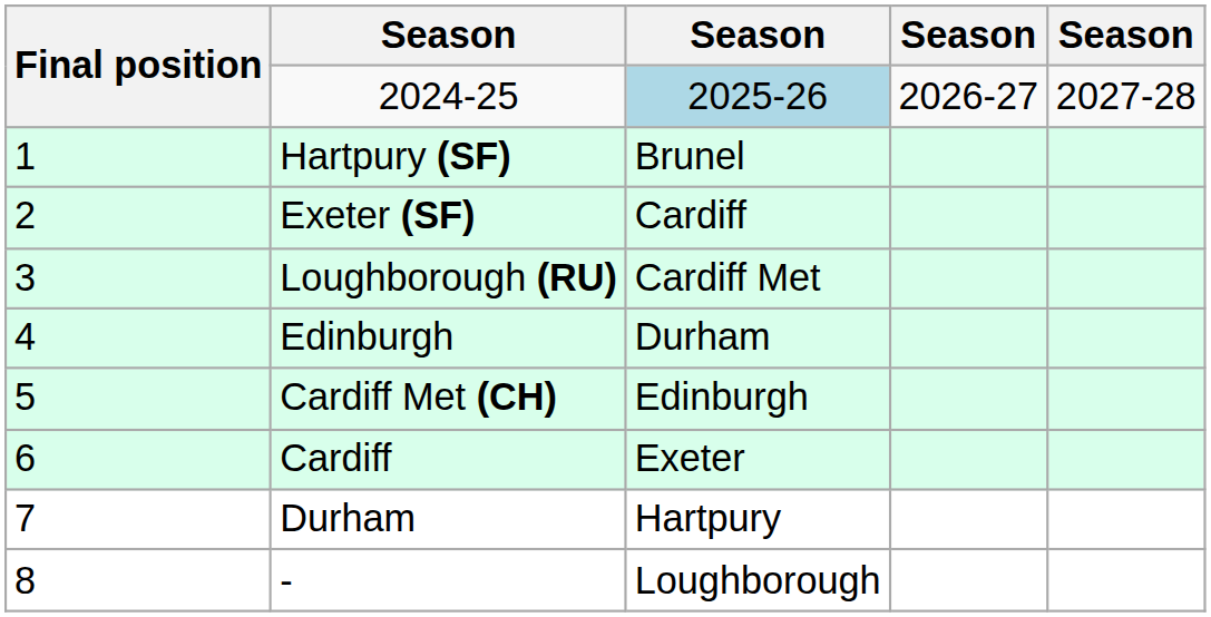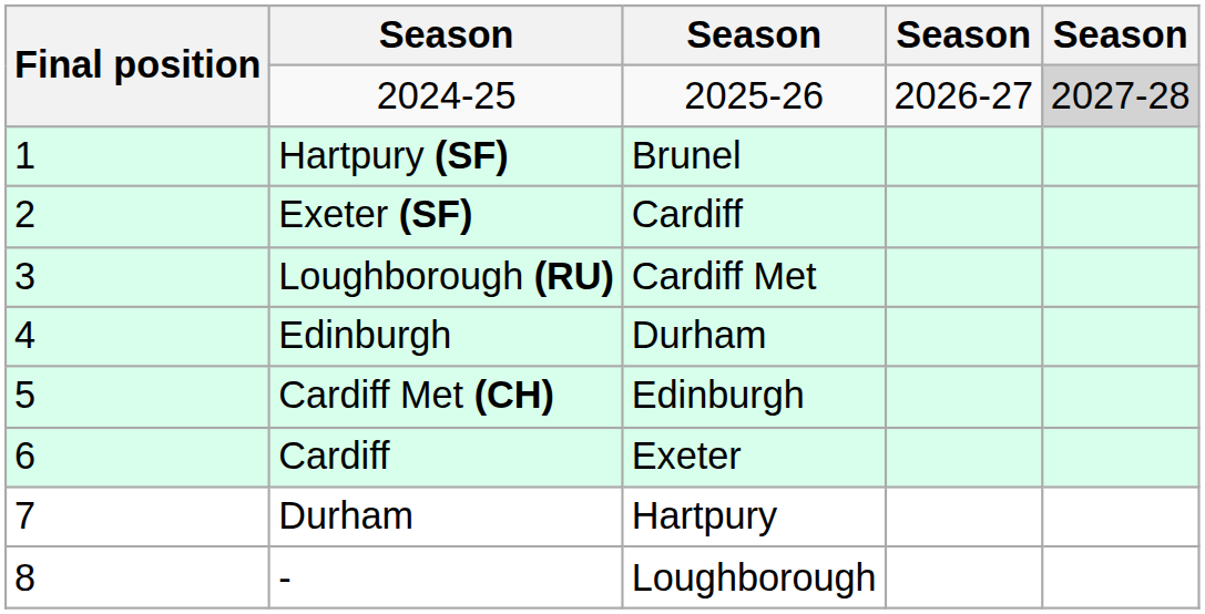2024-25 | column 3: lightblue background -> no background
2024-25 | column 5: no background -> lightgrey background
